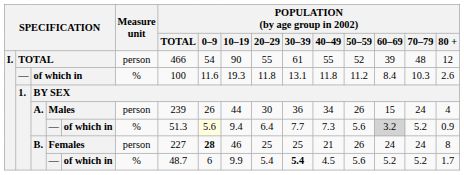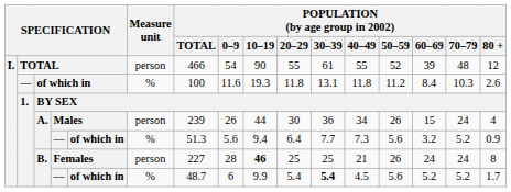A. / — | POPULATION (by age group in 2002) / 0–9: lightyellow background -> no background
A. / — | POPULATION (by age group in 2002) / 60–69: lightgrey background -> no background
Females | POPULATION (by age group in 2002) / 0–9: bold -> normal
Females | POPULATION (by age group in 2002) / 10–19: normal -> bold
